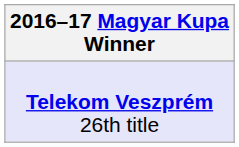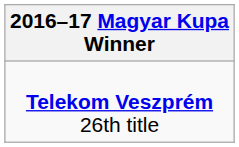row 2 | column 1: lavender background -> no background
